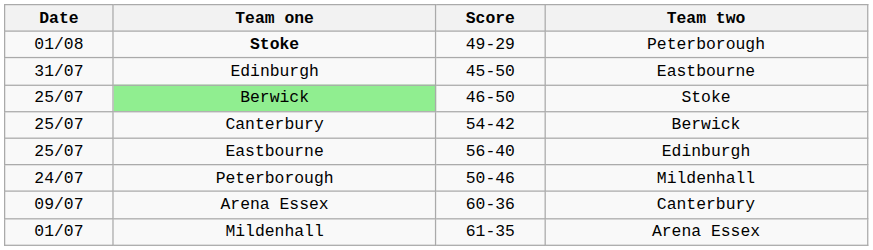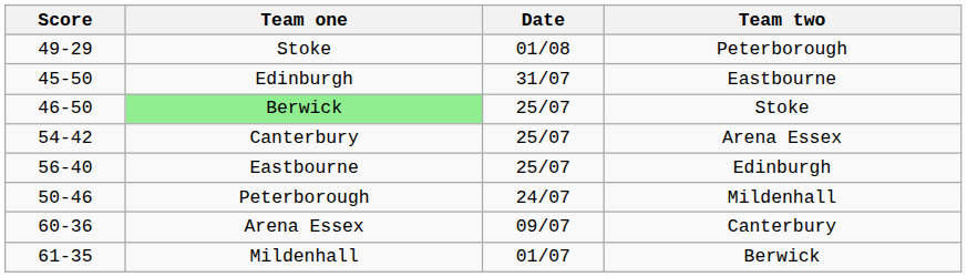columns swapped: Date <-> Score
row 2 | Team one: bold -> normal
row 5 | Team two: Berwick -> Arena Essex
row 9 | Team two: Arena Essex -> Berwick
